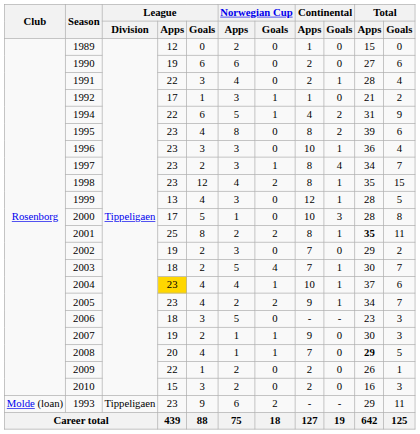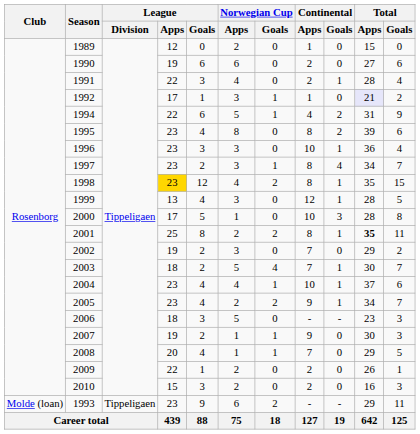1992 | Total / Apps: no background -> lavender background
1998 | League / Apps: no background -> gold background
2004 | League / Apps: gold background -> no background
2008 | Total / Apps: bold -> normal
